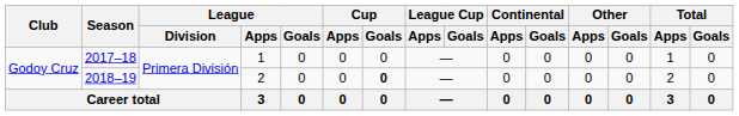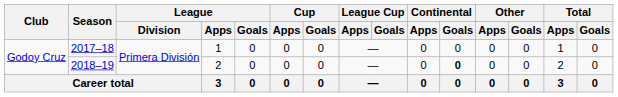2018–19 | Cup / Goals: bold -> normal
2018–19 | Continental / Goals: normal -> bold
